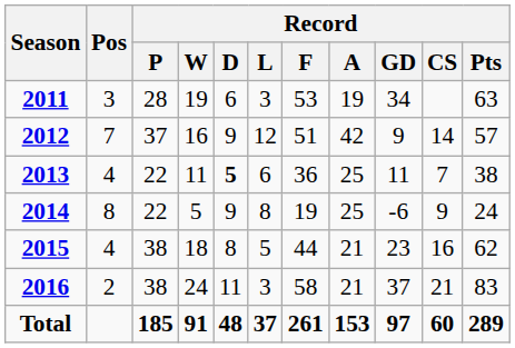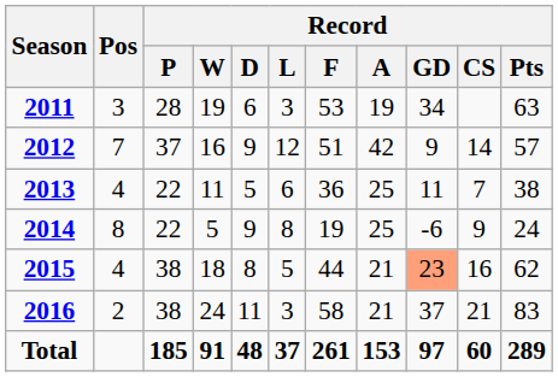2013 | Record / D: bold -> normal
2015 | Record / GD: no background -> lightsalmon background
